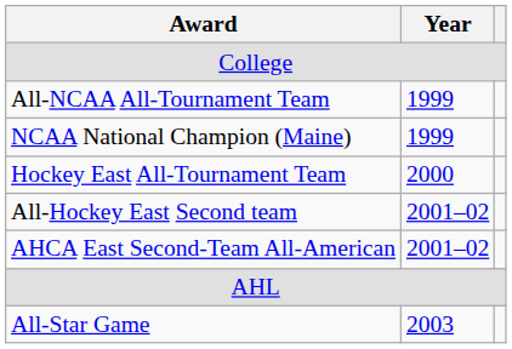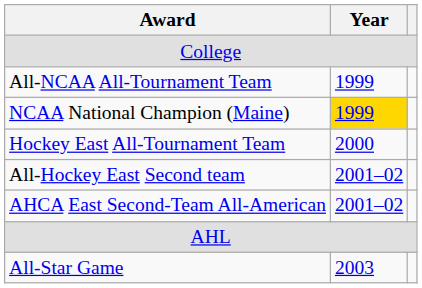NCAA National Champion (Maine) | Year: no background -> gold background
